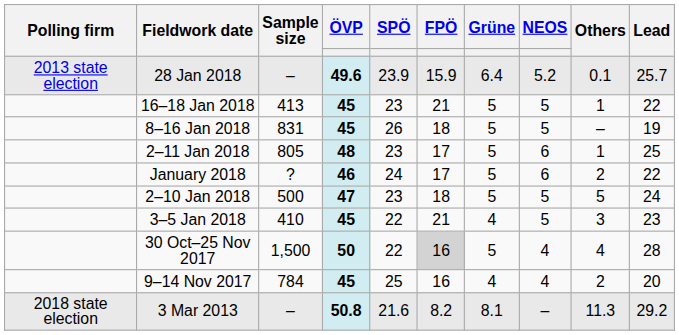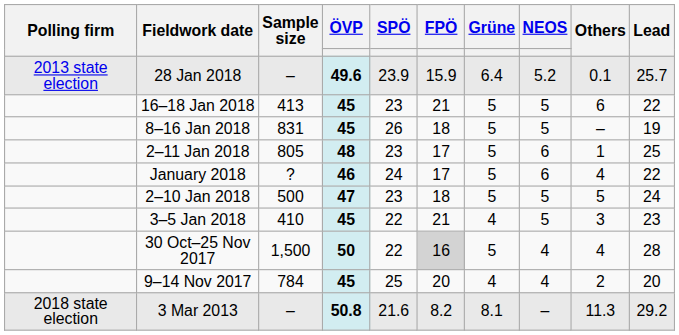16–18 Jan 2018 | Others: 1 -> 6
January 2018 | Others: 2 -> 4
9–14 Nov 2017 | FPÖ: 16 -> 20
